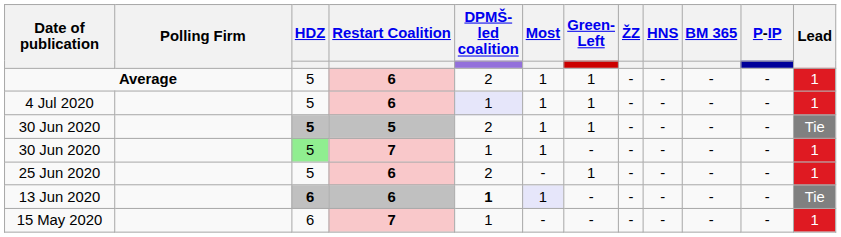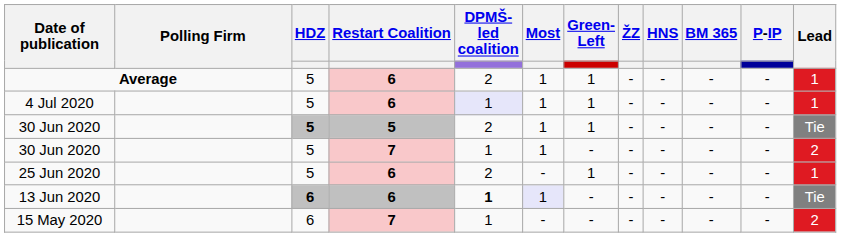30 Jun 2020 / 7 | HDZ: lightgreen background -> no background
30 Jun 2020 / 7 | Lead: 1 -> 2
15 May 2020 | Lead: 1 -> 2
